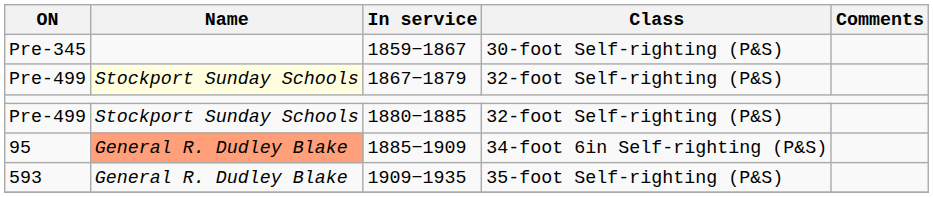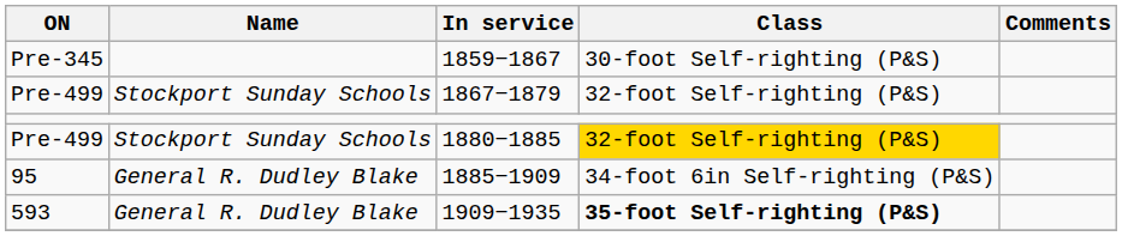1867−1879 | Name: lightyellow background -> no background
1880−1885 | Class: no background -> gold background
1885−1909 | Name: lightsalmon background -> no background
1909−1935 | Class: normal -> bold
